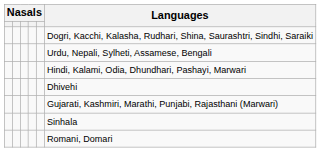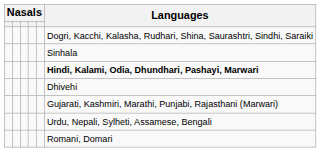row 4 | Languages: Urdu, Nepali, Sylheti, Assamese, Bengali -> Sinhala
row 5 | Languages: normal -> bold
row 8 | Languages: Sinhala -> Urdu, Nepali, Sylheti, Assamese, Bengali
